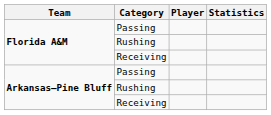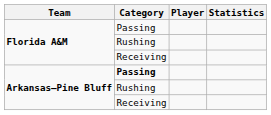Arkansas–Pine Bluff / Passing | Category: normal -> bold
